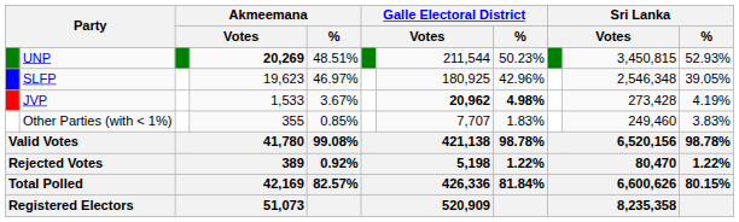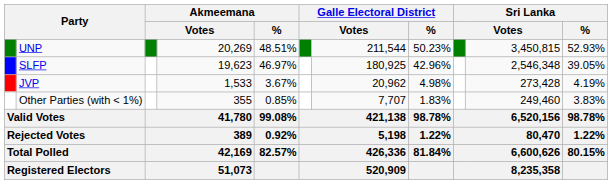UNP | column 4: bold -> normal
JVP | column 7: bold -> normal
JVP | Galle Electoral District / %: bold -> normal
